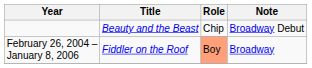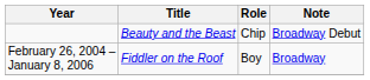February 26, 2004 – January 8, 2006 | Role: lightsalmon background -> no background
